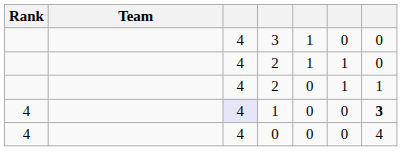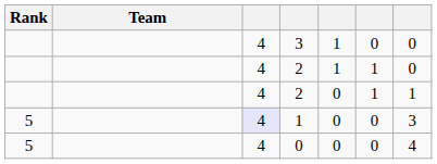row 5 | Rank: 4 -> 5
row 5 | column 7: bold -> normal
row 6 | Rank: 4 -> 5
